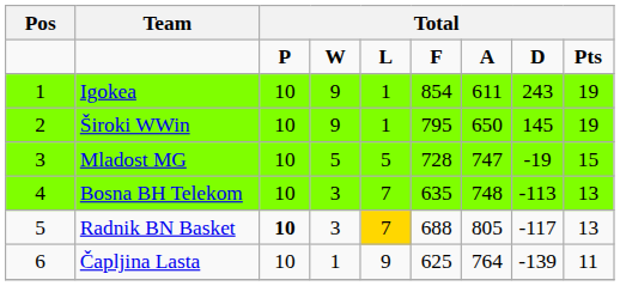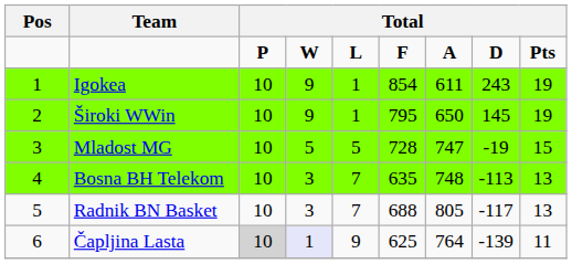Radnik BN Basket | column 3: bold -> normal
Radnik BN Basket | column 5: gold background -> no background
Čapljina Lasta | column 3: no background -> lightgrey background
Čapljina Lasta | column 4: no background -> lavender background
